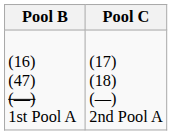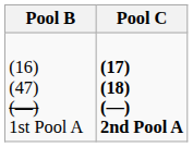(16) (47) (—) 1st Pool A | Pool C: normal -> bold
